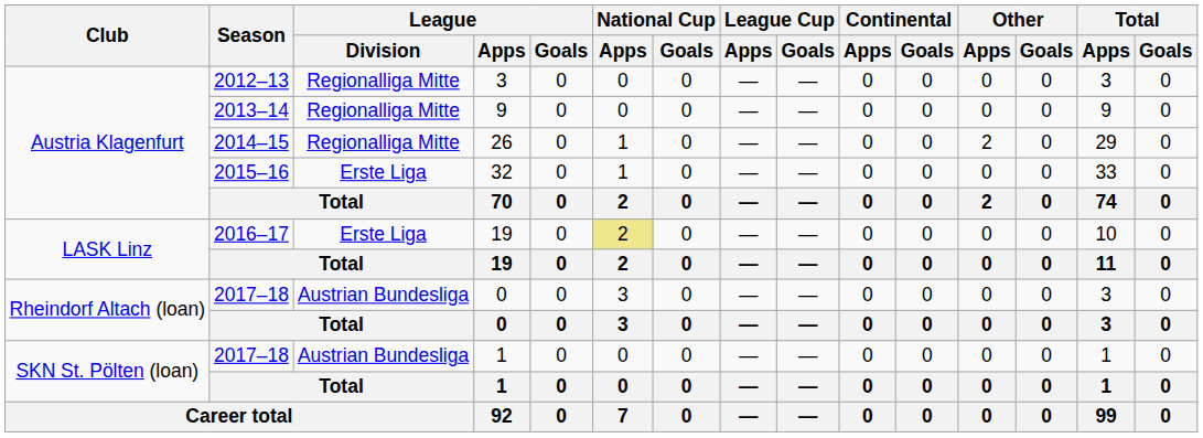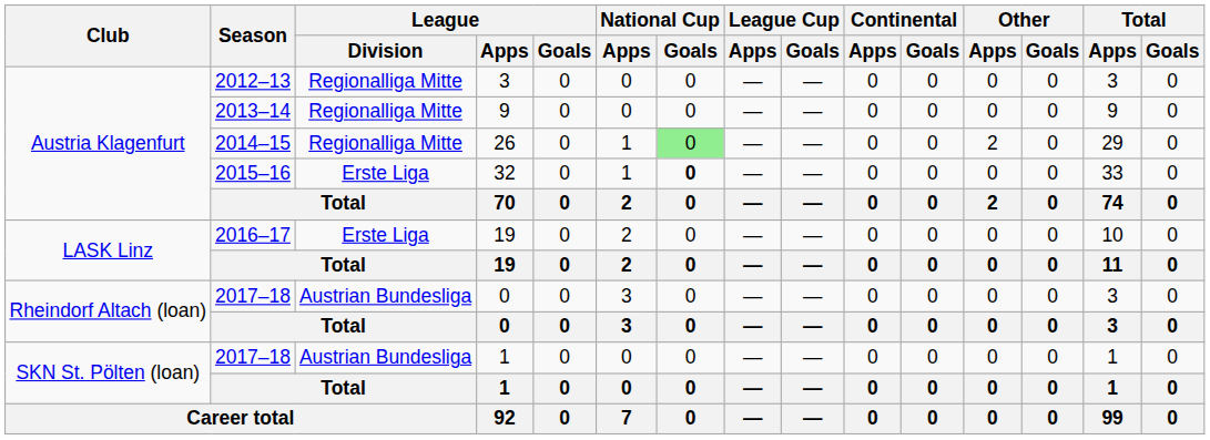26 | National Cup / Goals: no background -> lightgreen background
32 | National Cup / Goals: normal -> bold
2016–17 / 19 | National Cup / Apps: khaki background -> no background
